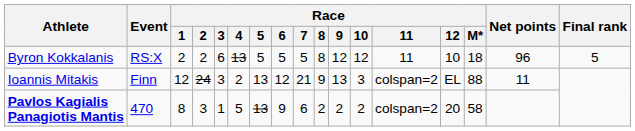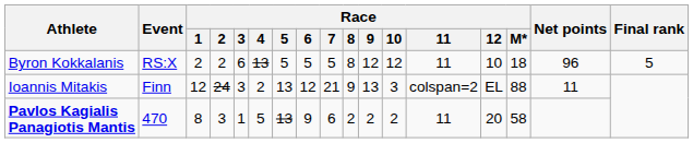Pavlos Kagialis Panagiotis Mantis | Race / 11: colspan=2 -> 11
